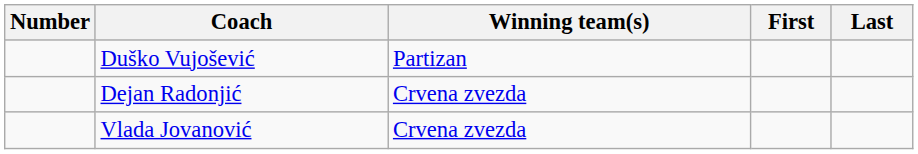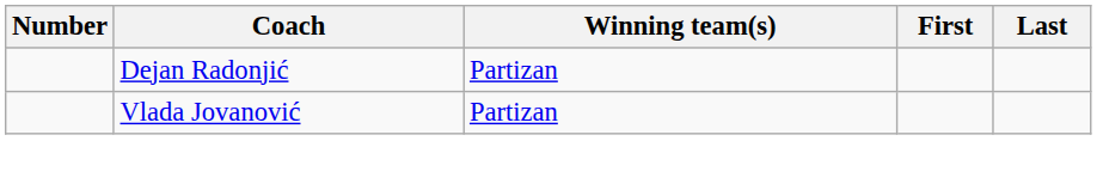- row: Duško Vujošević | Partizan
Dejan Radonjić | Winning team(s): Crvena zvezda -> Partizan
Vlada Jovanović | Winning team(s): Crvena zvezda -> Partizan
